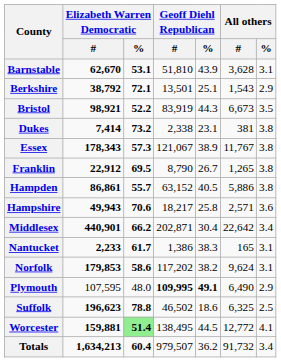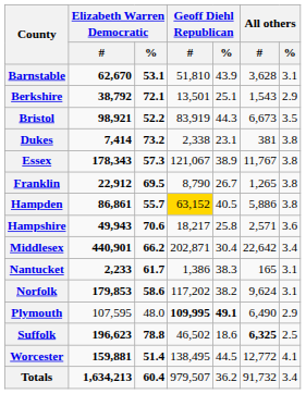Hampden | Geoff Diehl Republican / #: no background -> gold background
Suffolk | All others / #: normal -> bold
Worcester | Elizabeth Warren Democratic / %: lightgreen background -> no background
